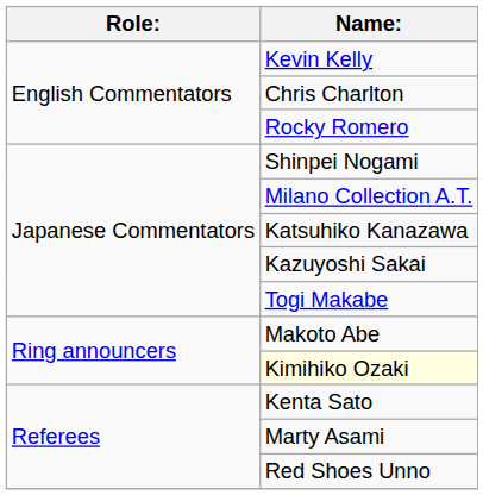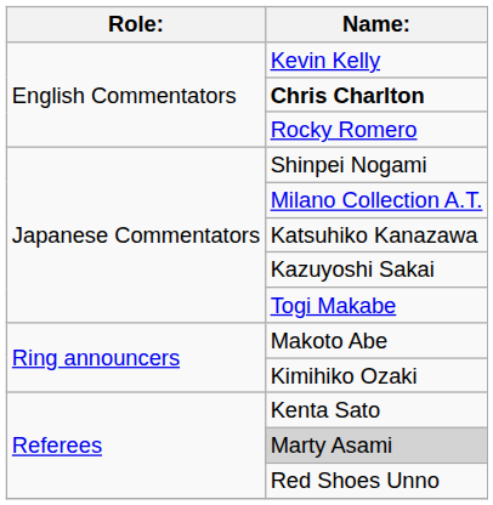Chris Charlton | Name:: normal -> bold
Kimihiko Ozaki | Name:: lightyellow background -> no background
Marty Asami | Name:: no background -> lightgrey background
